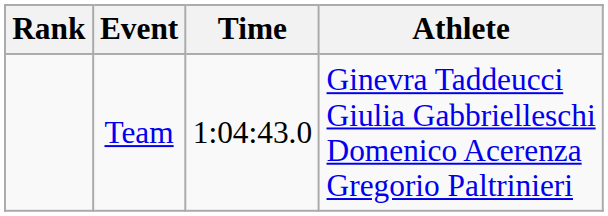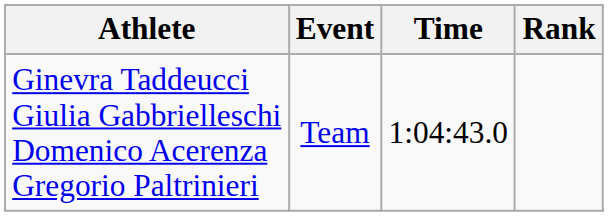columns swapped: Athlete <-> Rank
